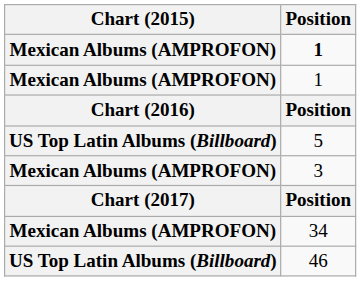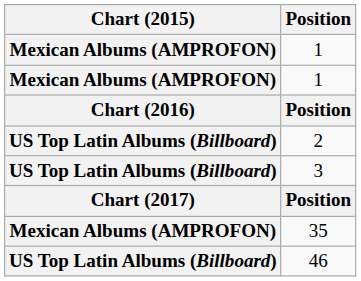row 2 | Position: bold -> normal
row 5 | Position: 5 -> 2
row 6 | Chart (2015): Mexican Albums (AMPROFON) -> US Top Latin Albums (Billboard)
row 8 | Position: 34 -> 35
